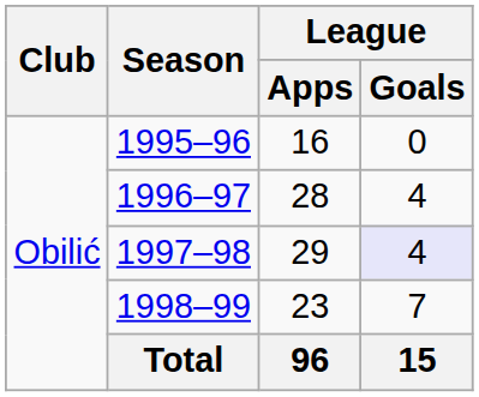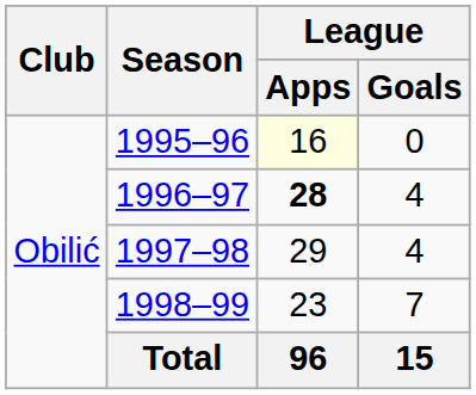1995–96 | League / Apps: no background -> lightyellow background
1996–97 | League / Apps: normal -> bold
1997–98 | League / Goals: lavender background -> no background
